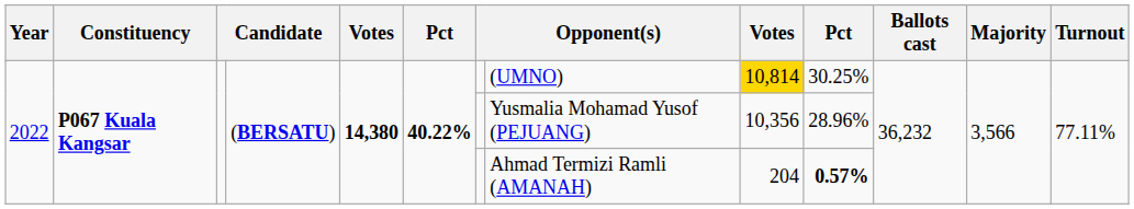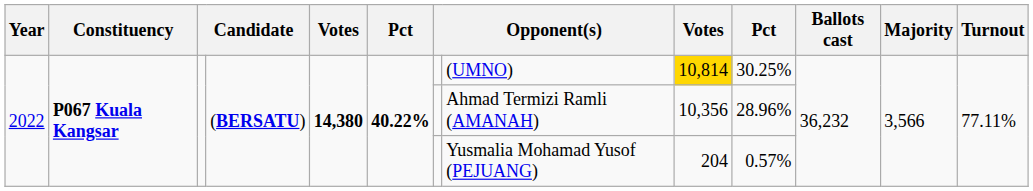row 3 | column 8: Yusmalia Mohamad Yusof (PEJUANG) -> Ahmad Termizi Ramli (AMANAH)
row 4 | column 8: Ahmad Termizi Ramli (AMANAH) -> Yusmalia Mohamad Yusof (PEJUANG)
row 4 | column 10: bold -> normal
